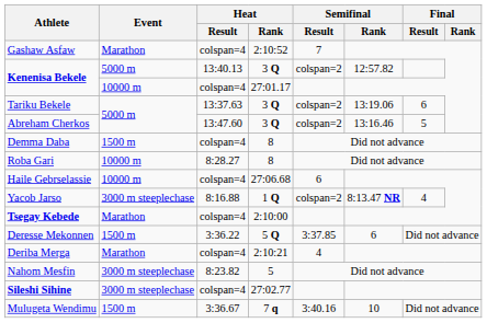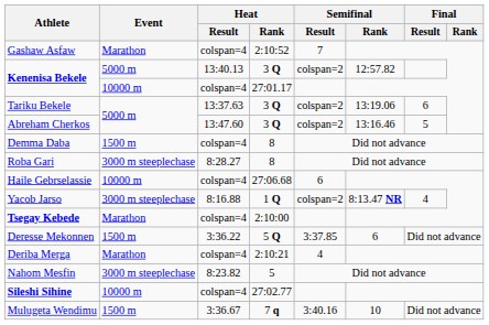Roba Gari | Event: 10000 m -> 3000 m steeplechase
Sileshi Sihine | Event: 3000 m steeplechase -> 10000 m
